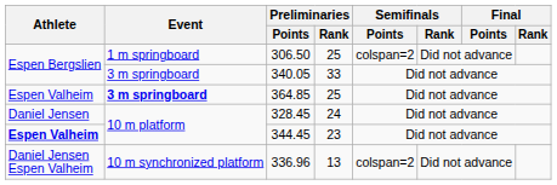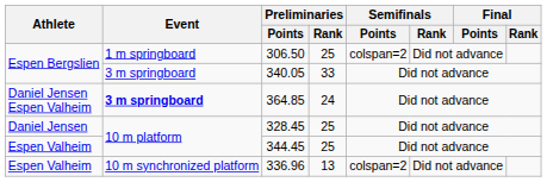364.85 | Athlete: Espen Valheim -> Daniel Jensen Espen Valheim
364.85 | Preliminaries / Rank: 25 -> 24
328.45 | Preliminaries / Rank: 24 -> 25
344.45 | Athlete: bold -> normal
344.45 | Preliminaries / Rank: 23 -> 25
336.96 | Athlete: Daniel Jensen Espen Valheim -> Espen Valheim
